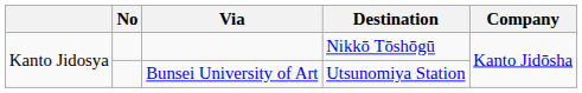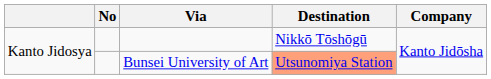Bunsei University of Art | Destination: no background -> lightsalmon background
